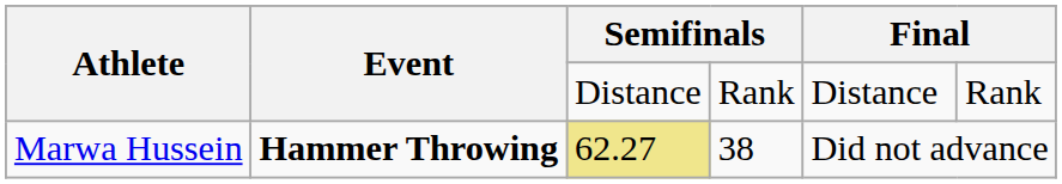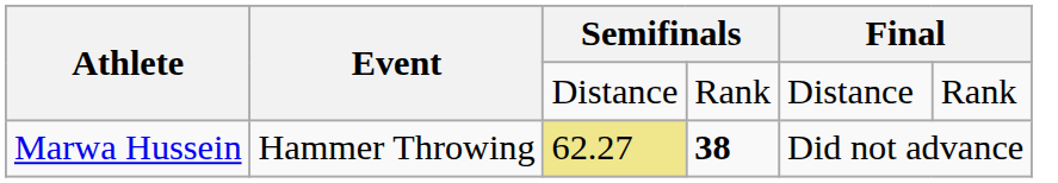Marwa Hussein | Event: bold -> normal
Marwa Hussein | column 4: normal -> bold
